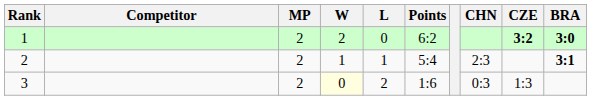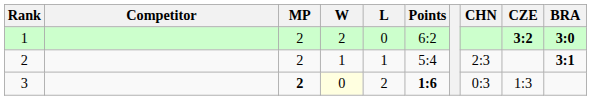3 | MP: normal -> bold
3 | Points: normal -> bold
